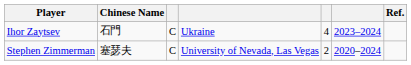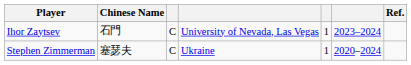Ihor Zaytsev | column 4: Ukraine -> University of Nevada, Las Vegas
Ihor Zaytsev | column 5: 4 -> 1
Stephen Zimmerman | column 4: University of Nevada, Las Vegas -> Ukraine
Stephen Zimmerman | column 5: 2 -> 1
